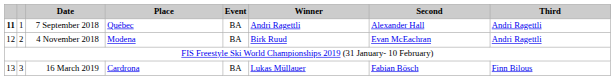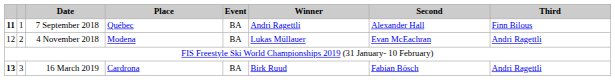7 September 2018 | Third: Andri Ragettli -> Finn Bilous
4 November 2018 | Winner: Birk Ruud -> Lukas Müllauer
16 March 2019 | column 1: normal -> bold
16 March 2019 | Winner: Lukas Müllauer -> Birk Ruud
16 March 2019 | Third: Finn Bilous -> Andri Ragettli
